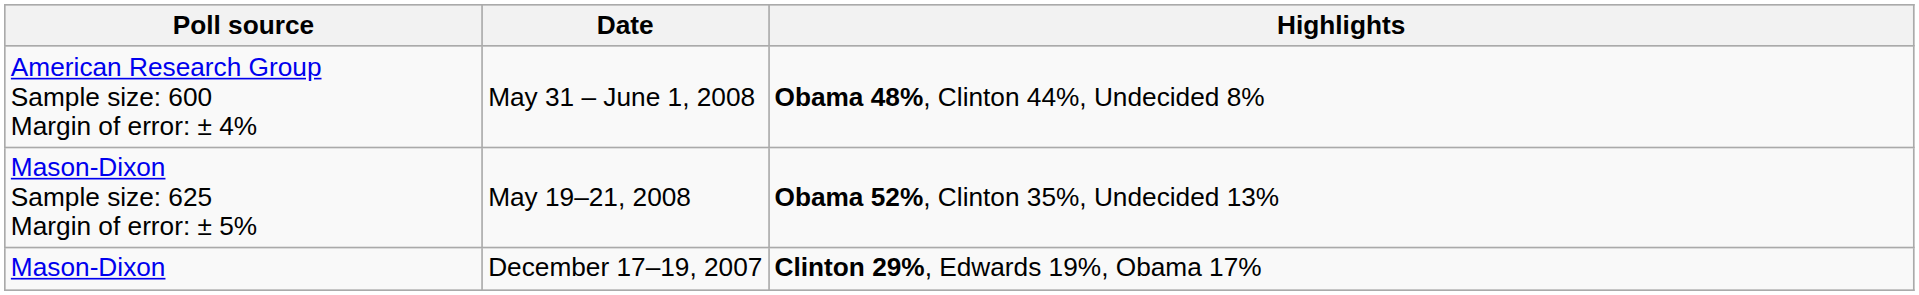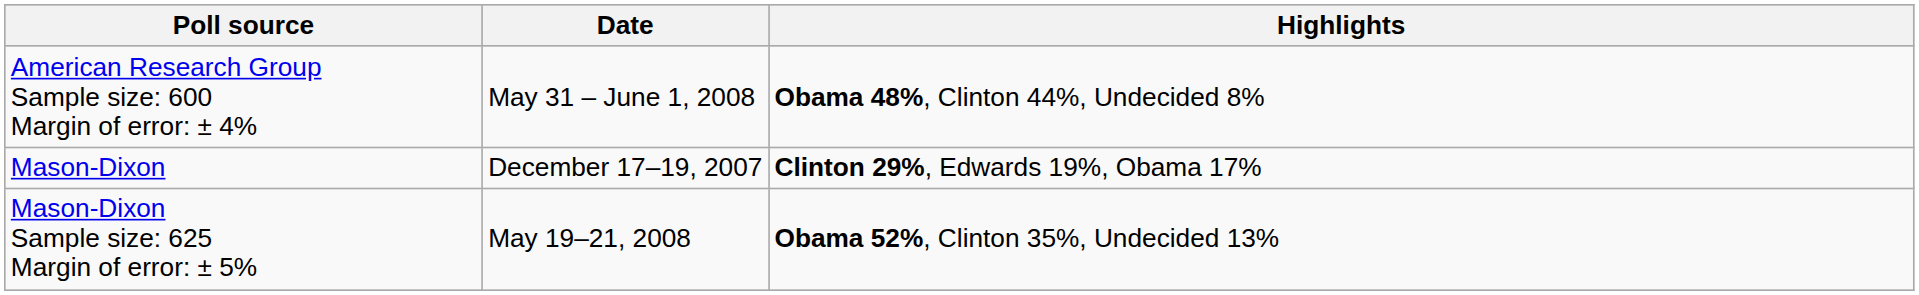rows swapped: Mason-Dixon Sample size: 625 Margin of error: ± 5% <-> Mason-Dixon
